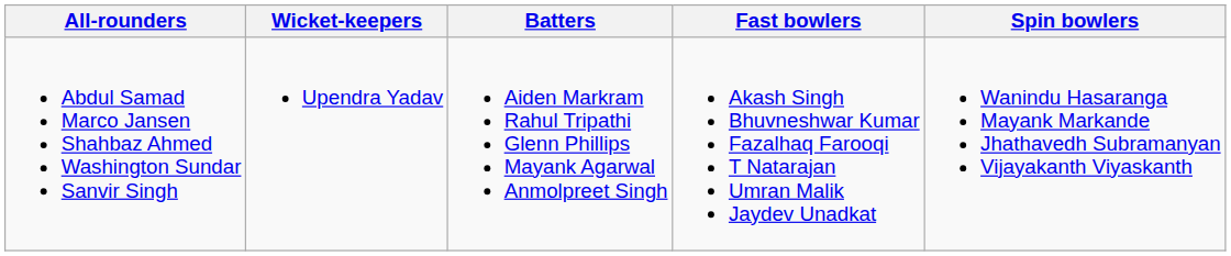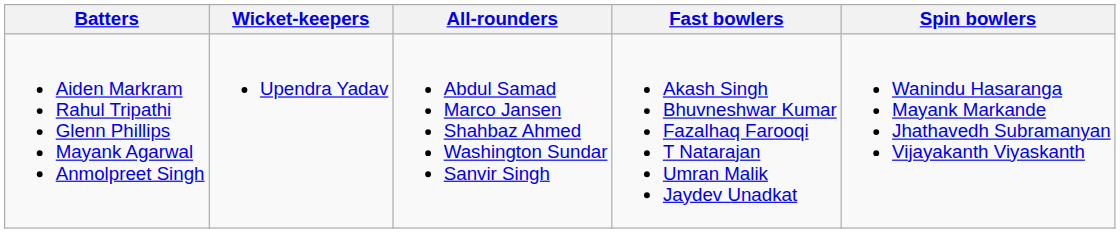columns swapped: Batters <-> All-rounders
